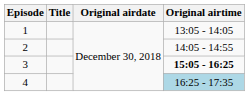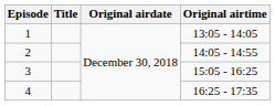3 | Original airtime: bold -> normal
4 | Original airtime: lightblue background -> no background
